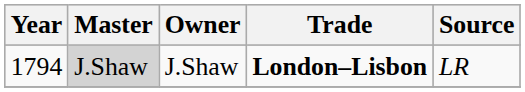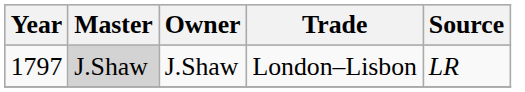row 2 | Year: 1794 -> 1797
row 2 | Trade: bold -> normal
